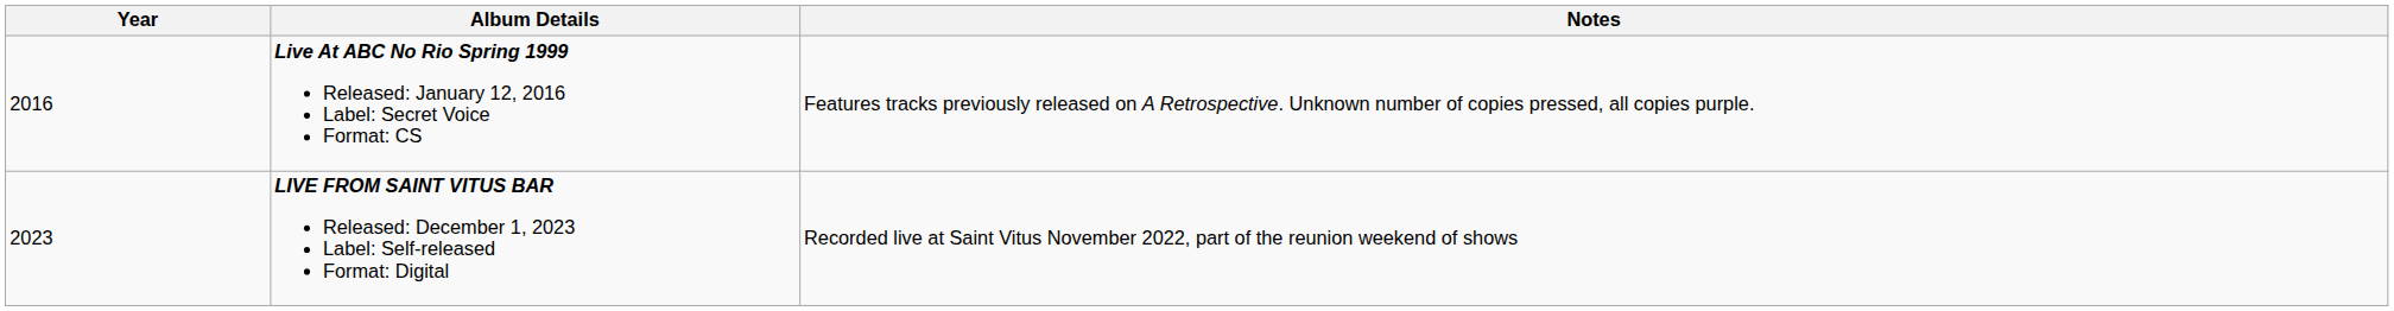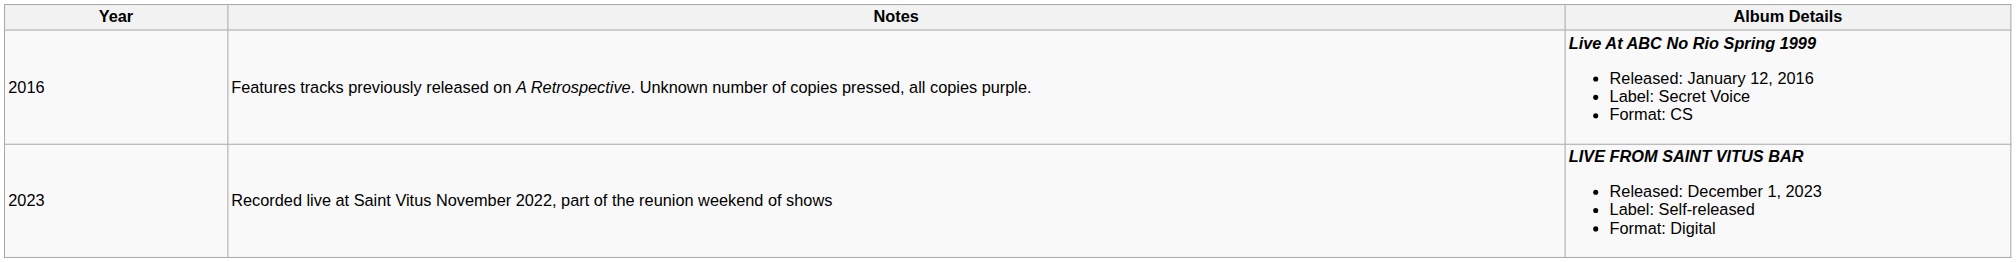columns swapped: Album Details <-> Notes
